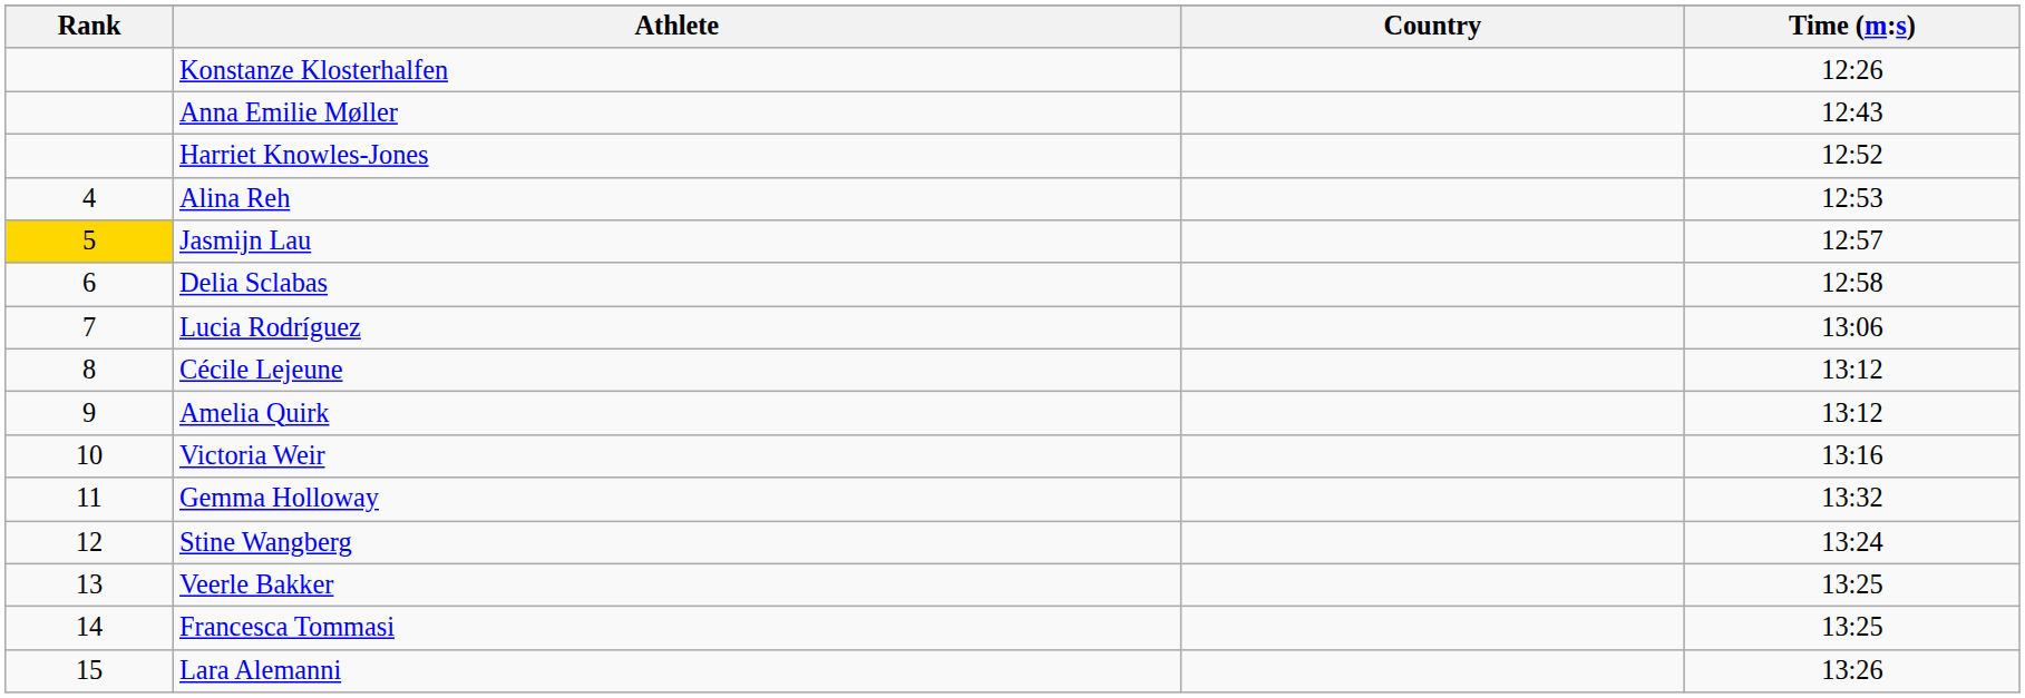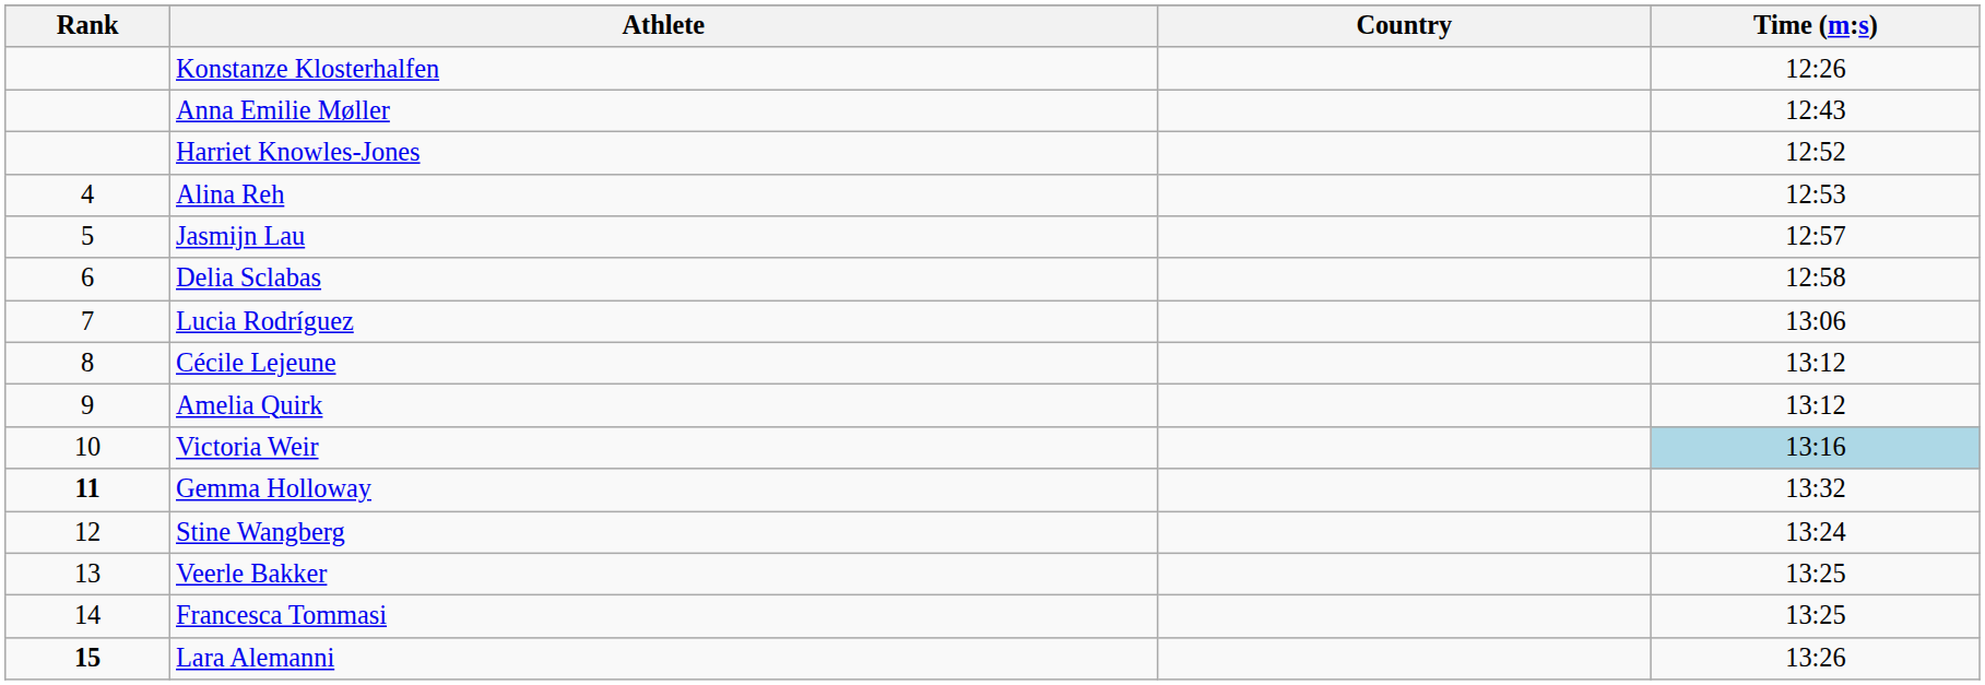Jasmijn Lau | Rank: gold background -> no background
Victoria Weir | Time (m:s): no background -> lightblue background
Gemma Holloway | Rank: normal -> bold
Lara Alemanni | Rank: normal -> bold
